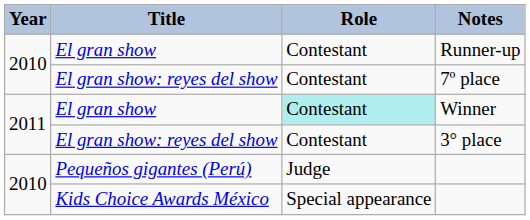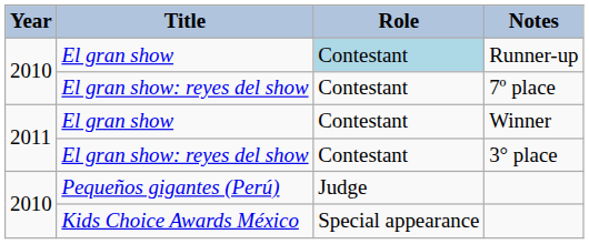Runner-up | Role: no background -> lightblue background
Winner | Role: paleturquoise background -> no background
